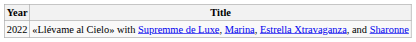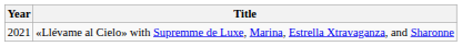row 2 | Year: 2022 -> 2021
